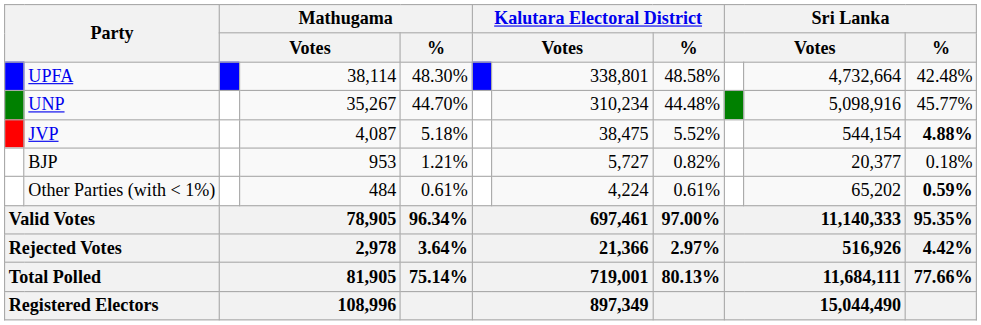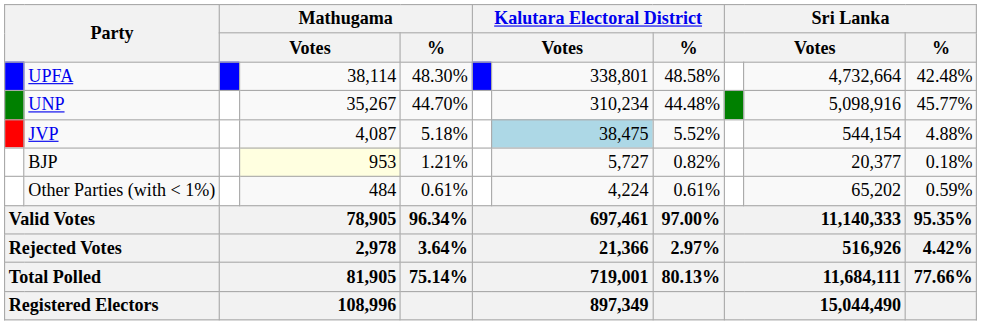JVP | column 7: no background -> lightblue background
JVP | Sri Lanka / %: bold -> normal
BJP | column 4: no background -> lightyellow background
Other Parties (with < 1%) | Sri Lanka / %: bold -> normal
